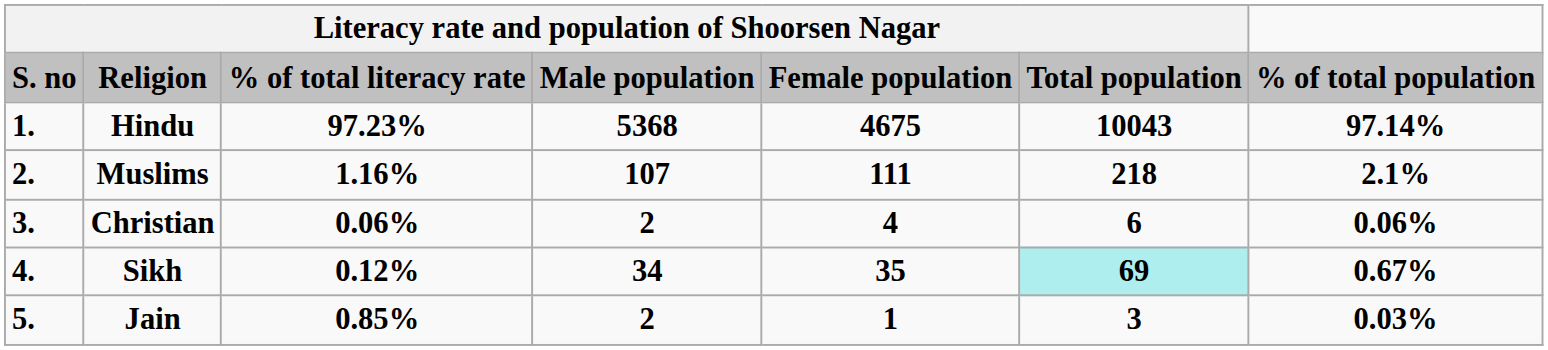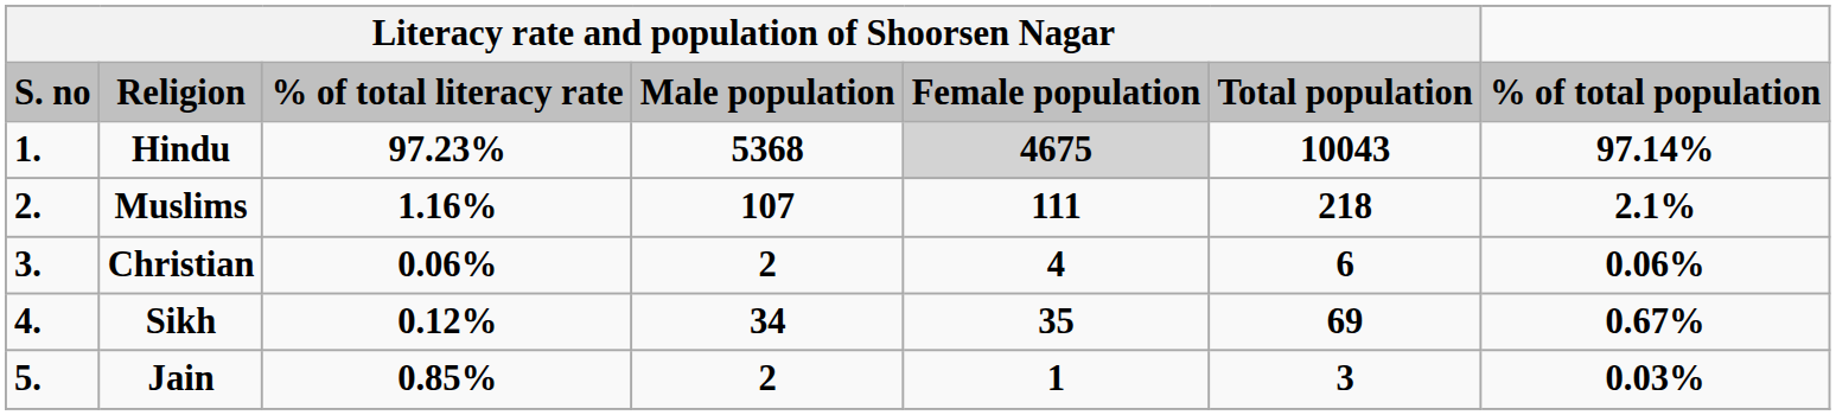Hindu | column 5: no background -> lightgrey background
Sikh | column 6: paleturquoise background -> no background
